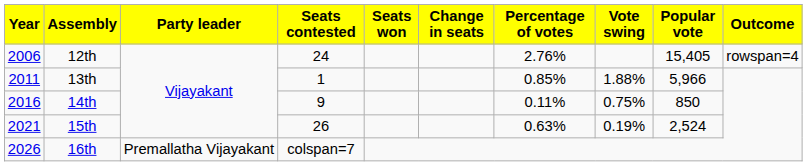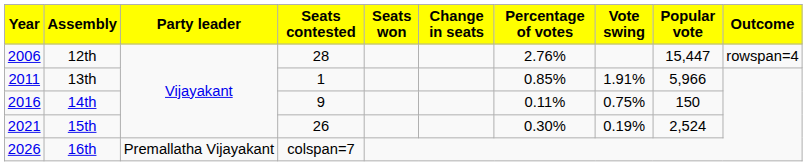12th | Seats contested: 24 -> 28
12th | Popular vote: 15,405 -> 15,447
13th | Vote swing: 1.88% -> 1.91%
14th | Popular vote: 850 -> 150
15th | Percentage of votes: 0.63% -> 0.30%
